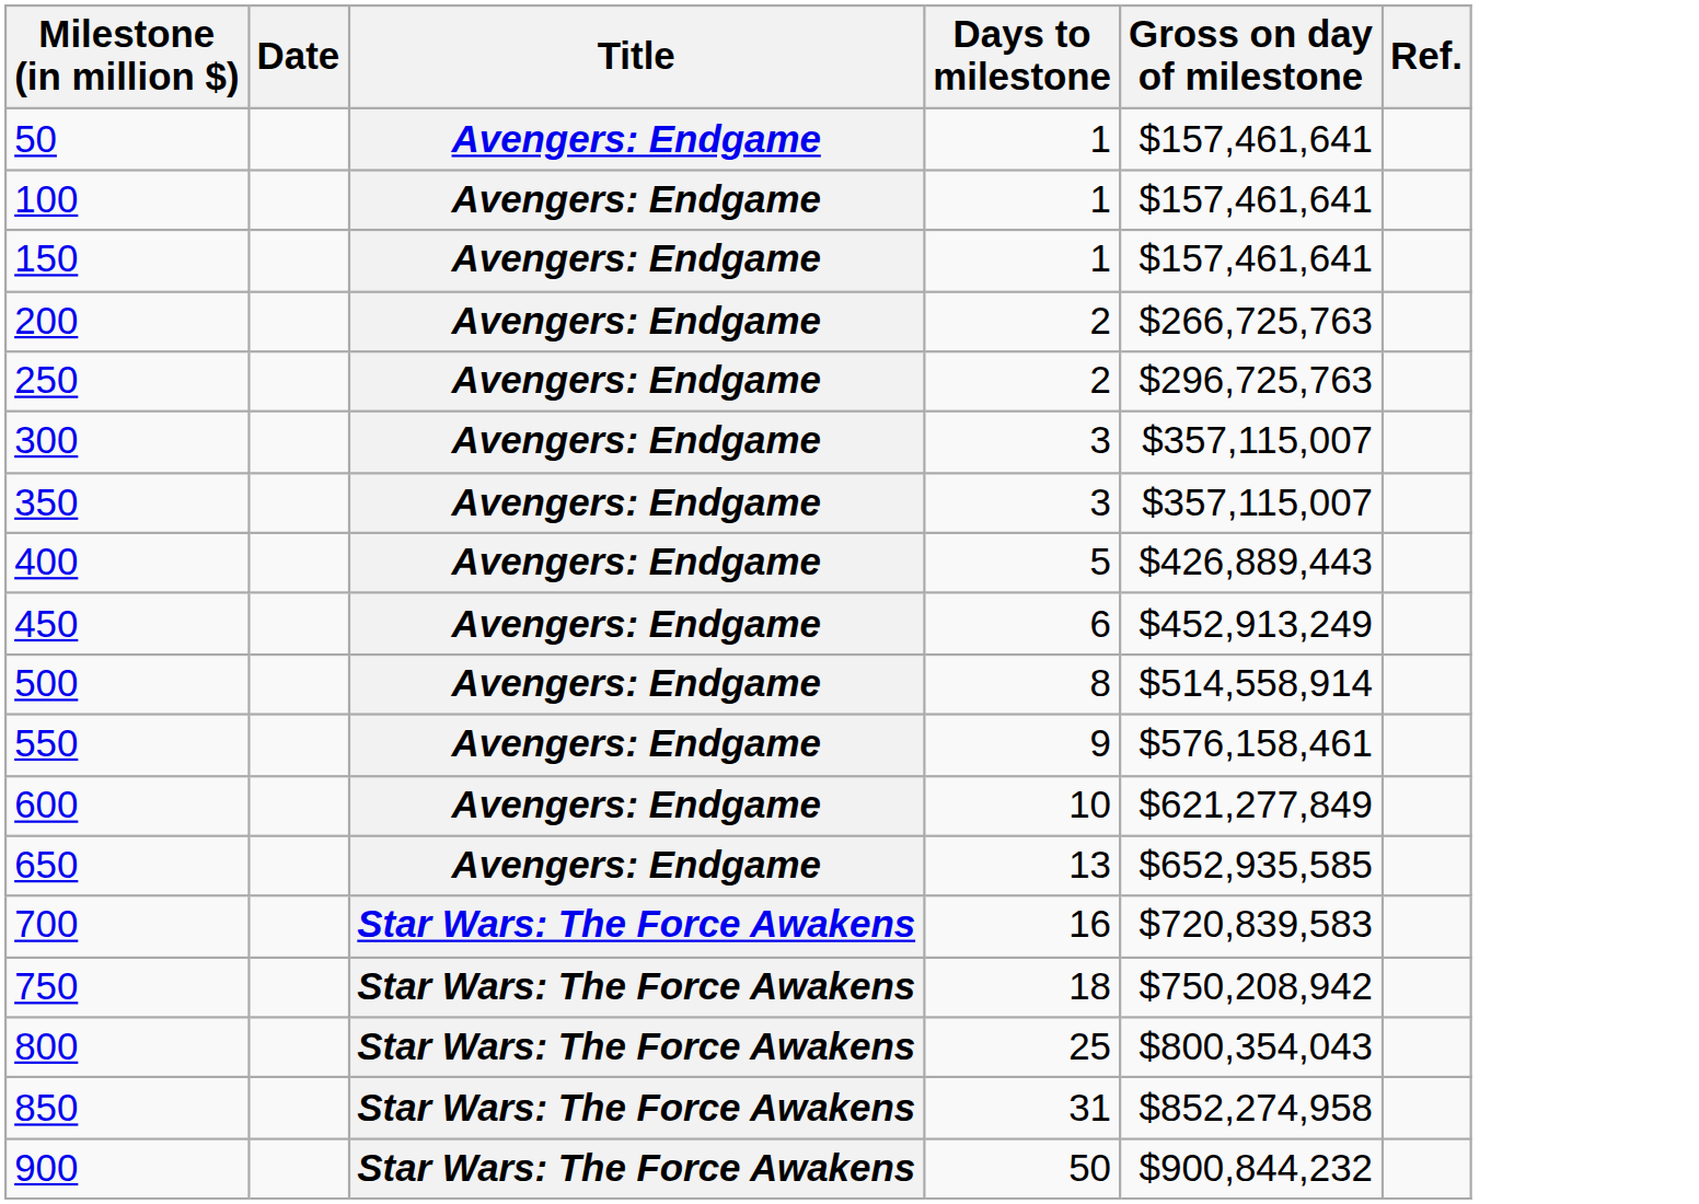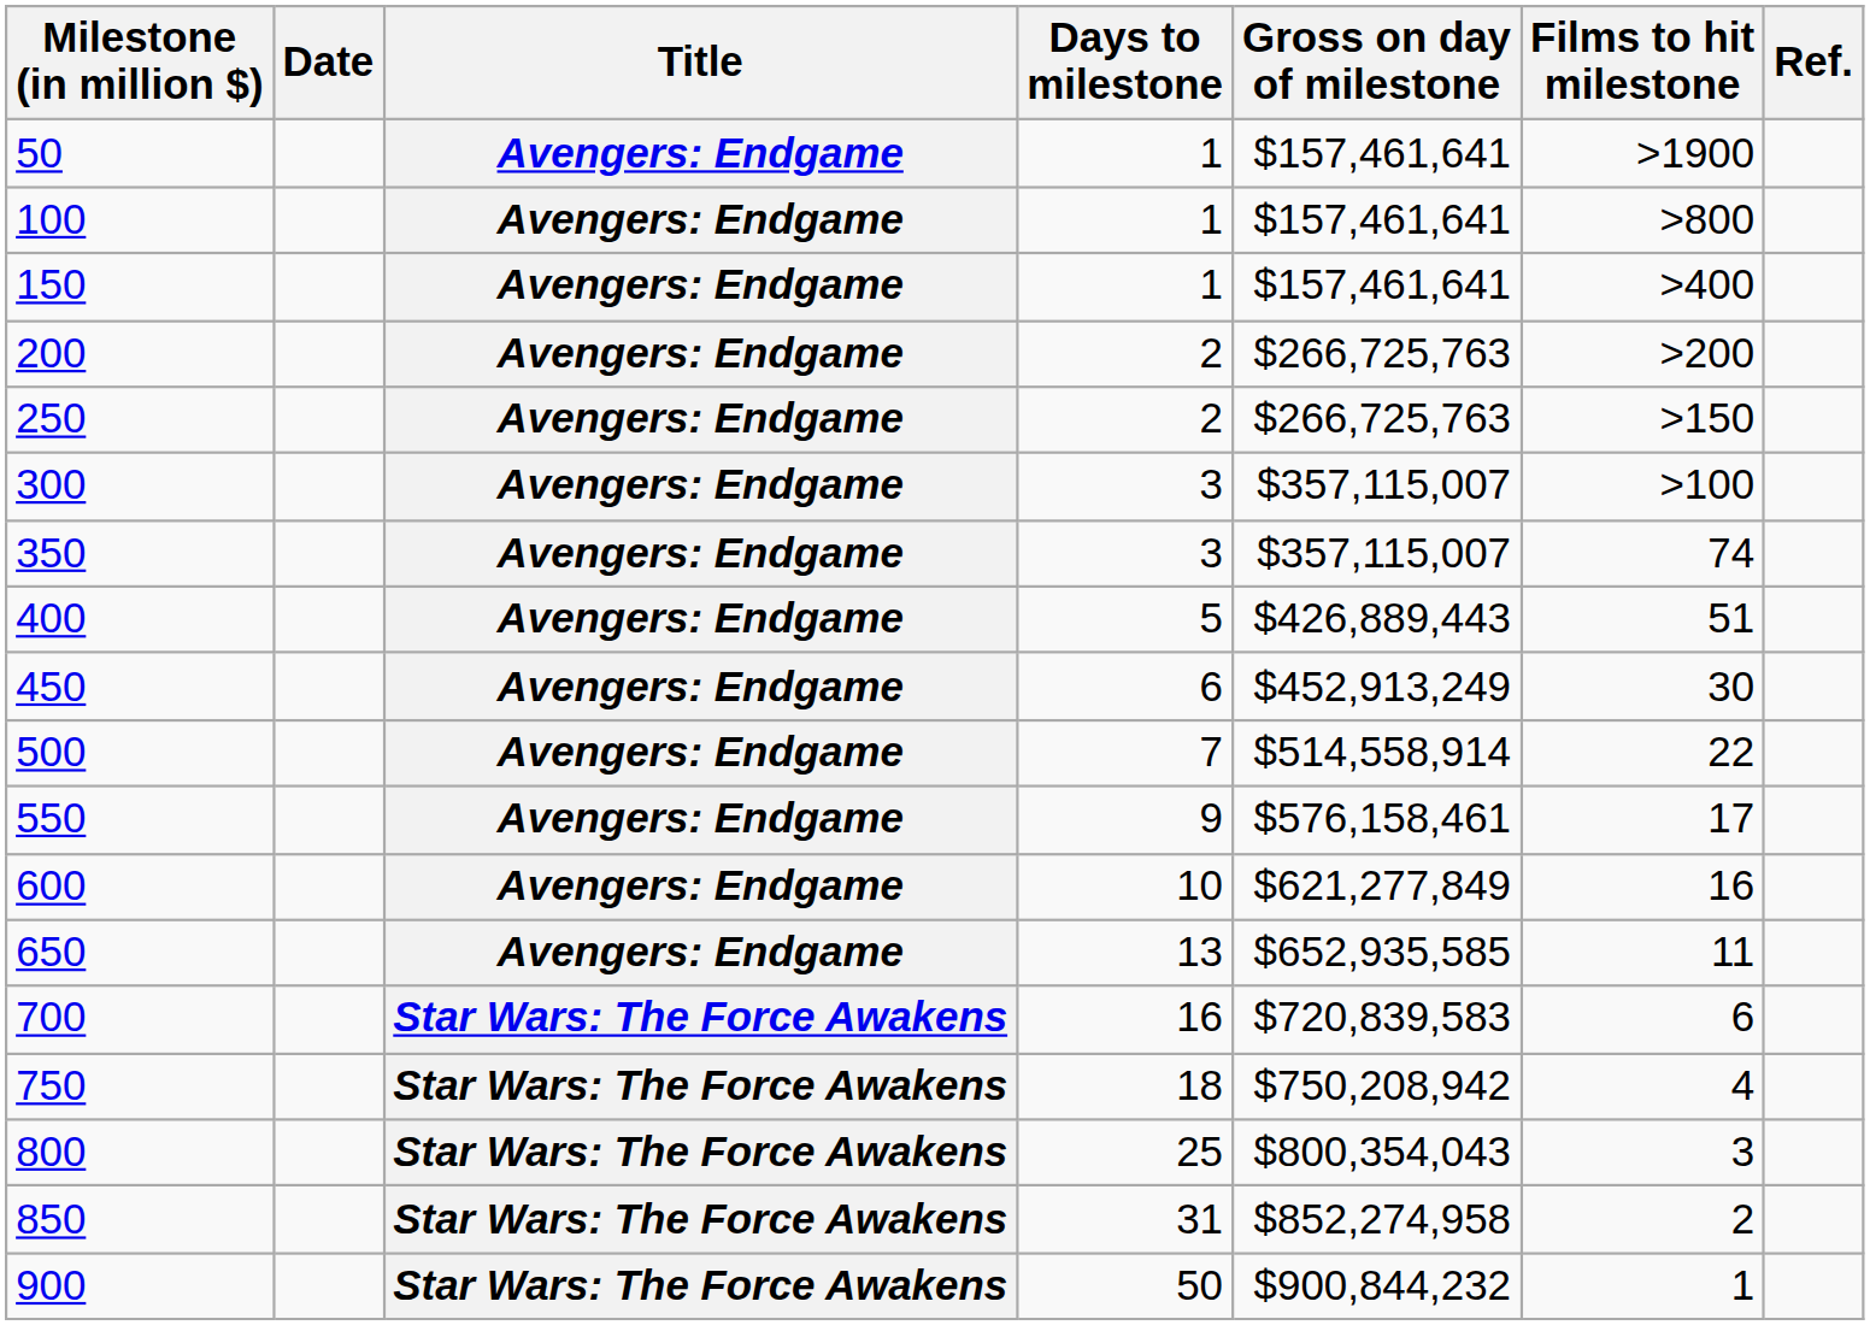+ column: Films to hit milestone | >1900 | >800 | >400 | >200 | >150 | >100 | 74 | 51 | 30 | 22 | 17 | 16 | 11 | 6 | 4 | 3 | 2 | 1
250 | Gross on day of milestone: $296,725,763 -> $266,725,763
500 | Days to milestone: 8 -> 7
